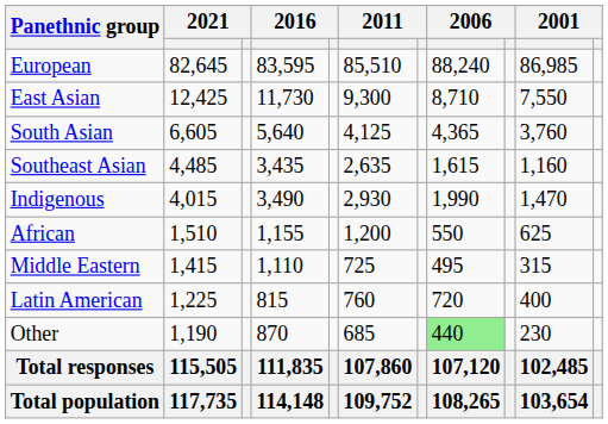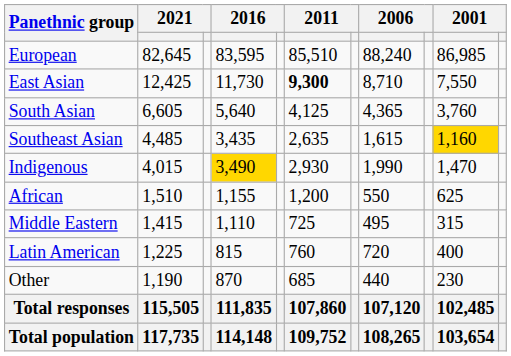East Asian | column 6: normal -> bold
Southeast Asian | column 10: no background -> gold background
Indigenous | column 4: no background -> gold background
Other | column 8: lightgreen background -> no background
